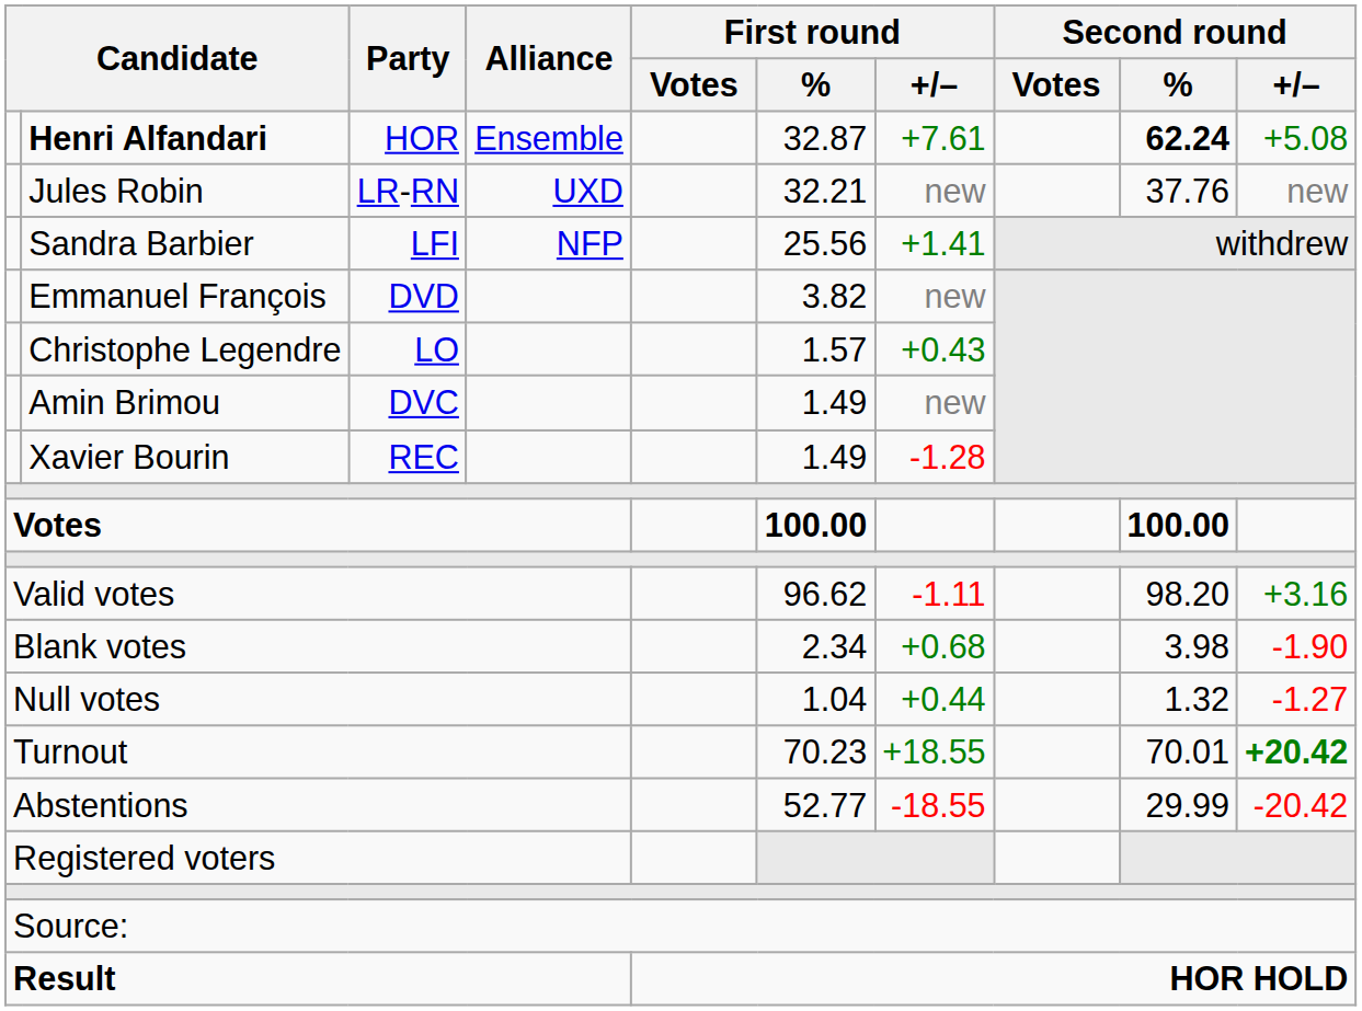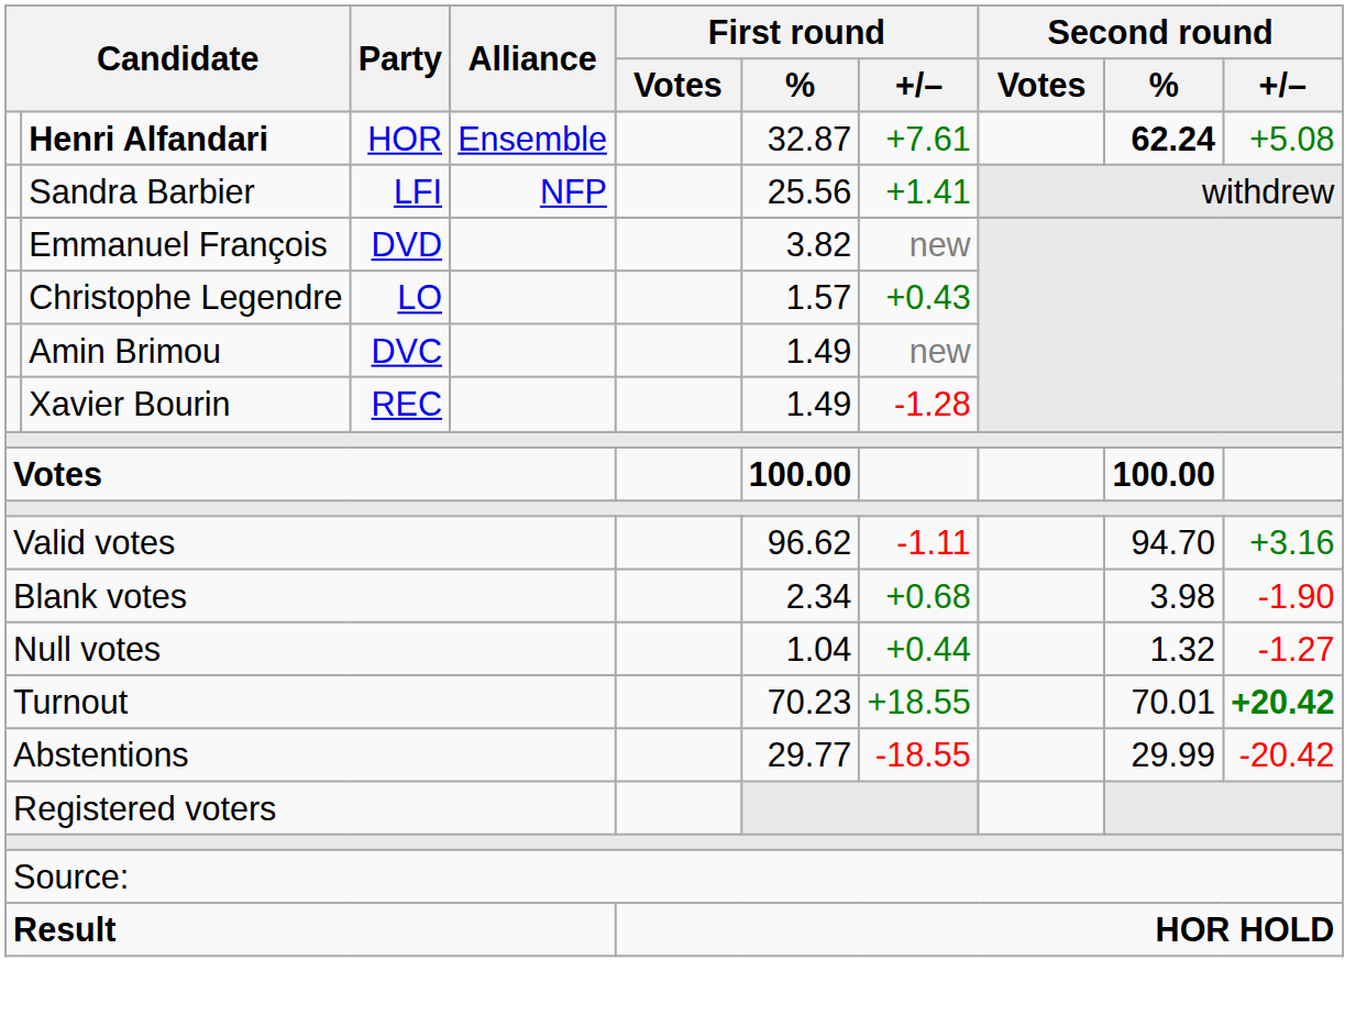- row: Jules Robin | LR-RN | UXD | 32.21 | new | 37.76 | new
Valid votes | Second round / %: 98.20 -> 94.70
Abstentions | First round / %: 52.77 -> 29.77
